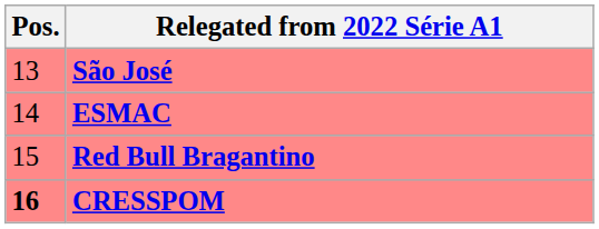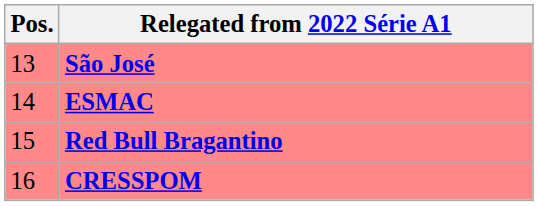CRESSPOM | Pos.: bold -> normal
